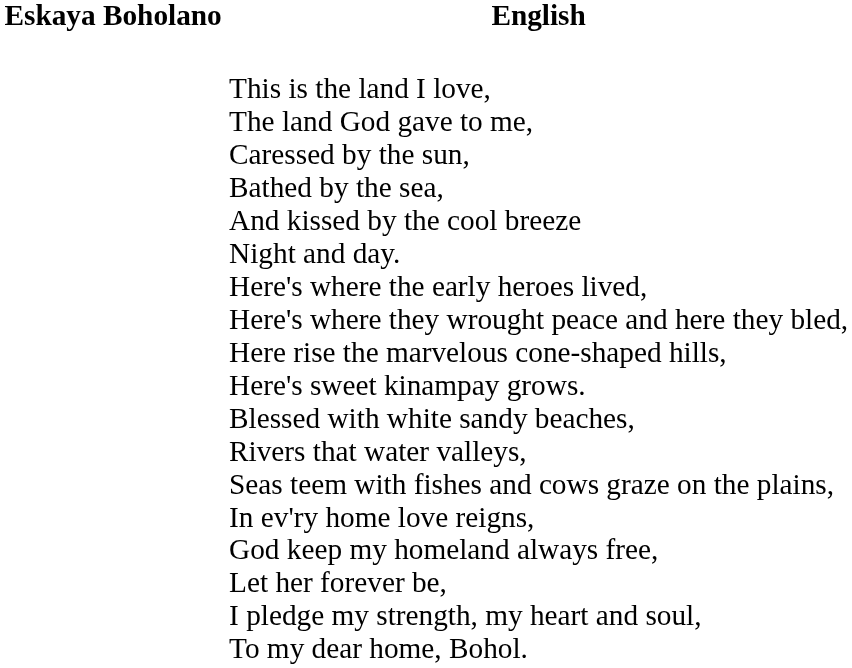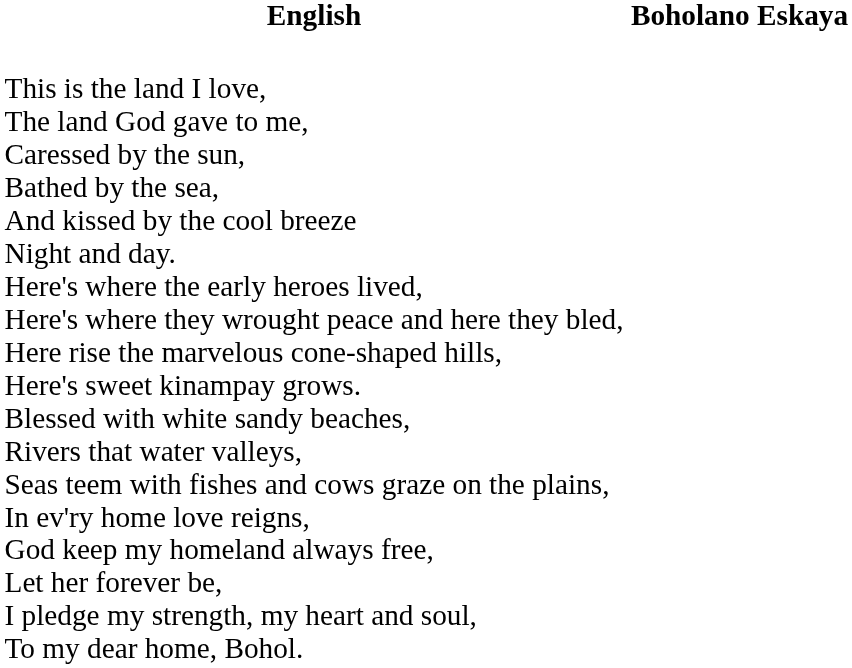columns swapped: Eskaya <-> English
